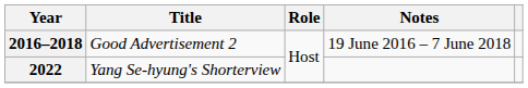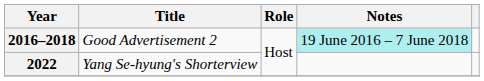2016–2018 | Notes: no background -> paleturquoise background
